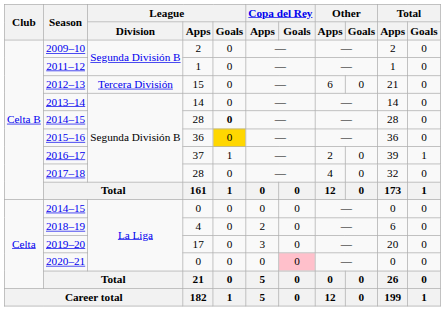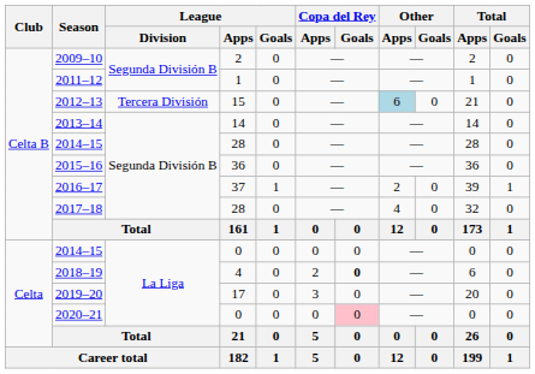2012–13 | Other / Apps: no background -> lightblue background
2014–15 / 28 | League / Goals: bold -> normal
2015–16 | League / Goals: gold background -> no background
2018–19 | Copa del Rey / Goals: normal -> bold
